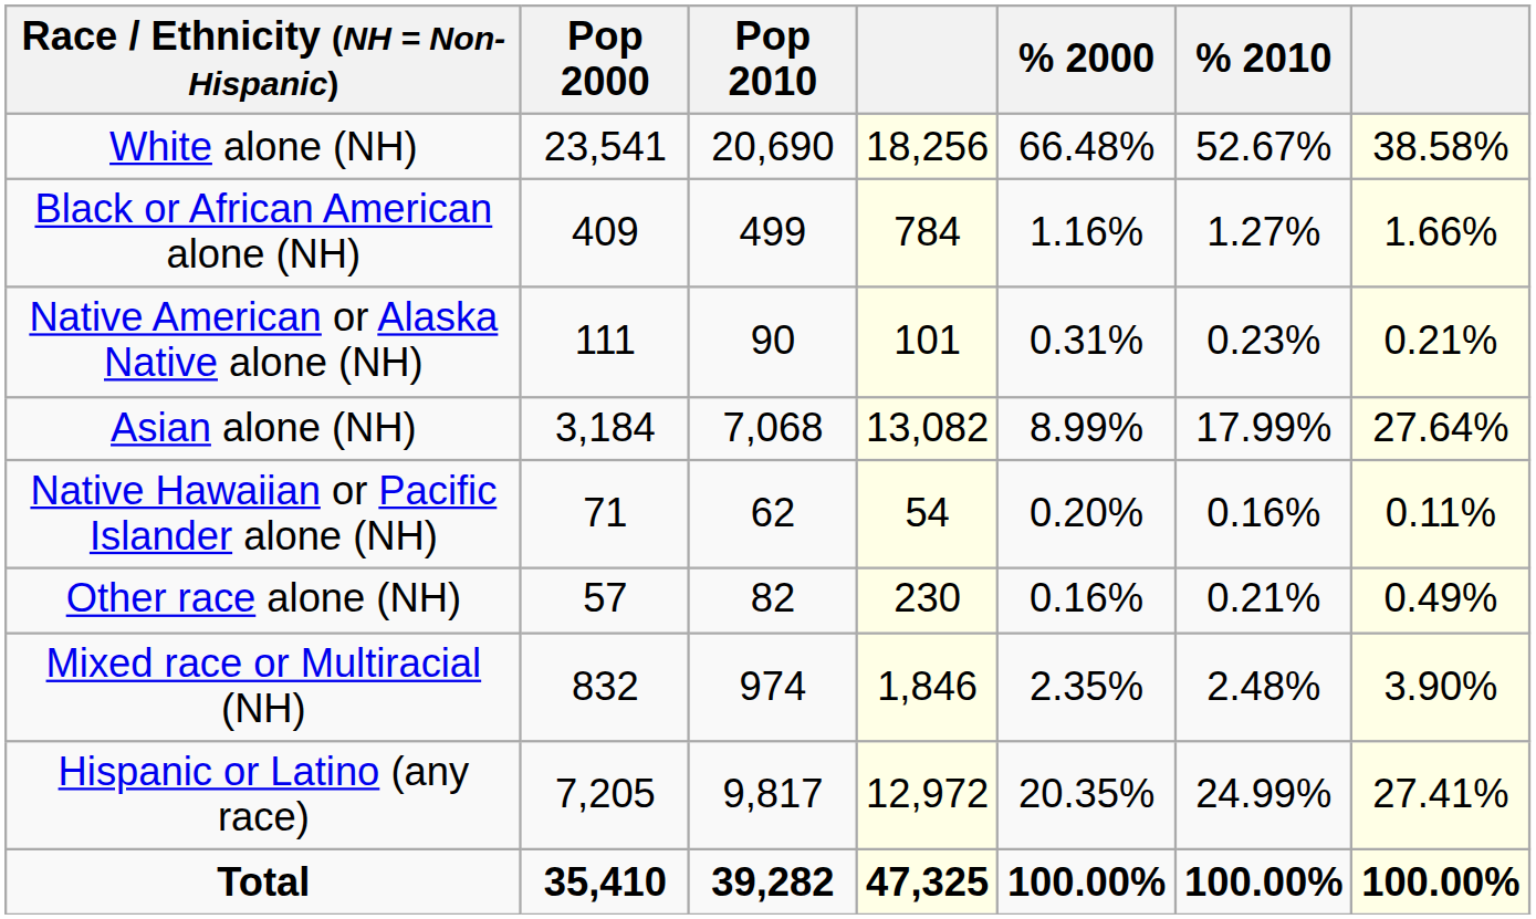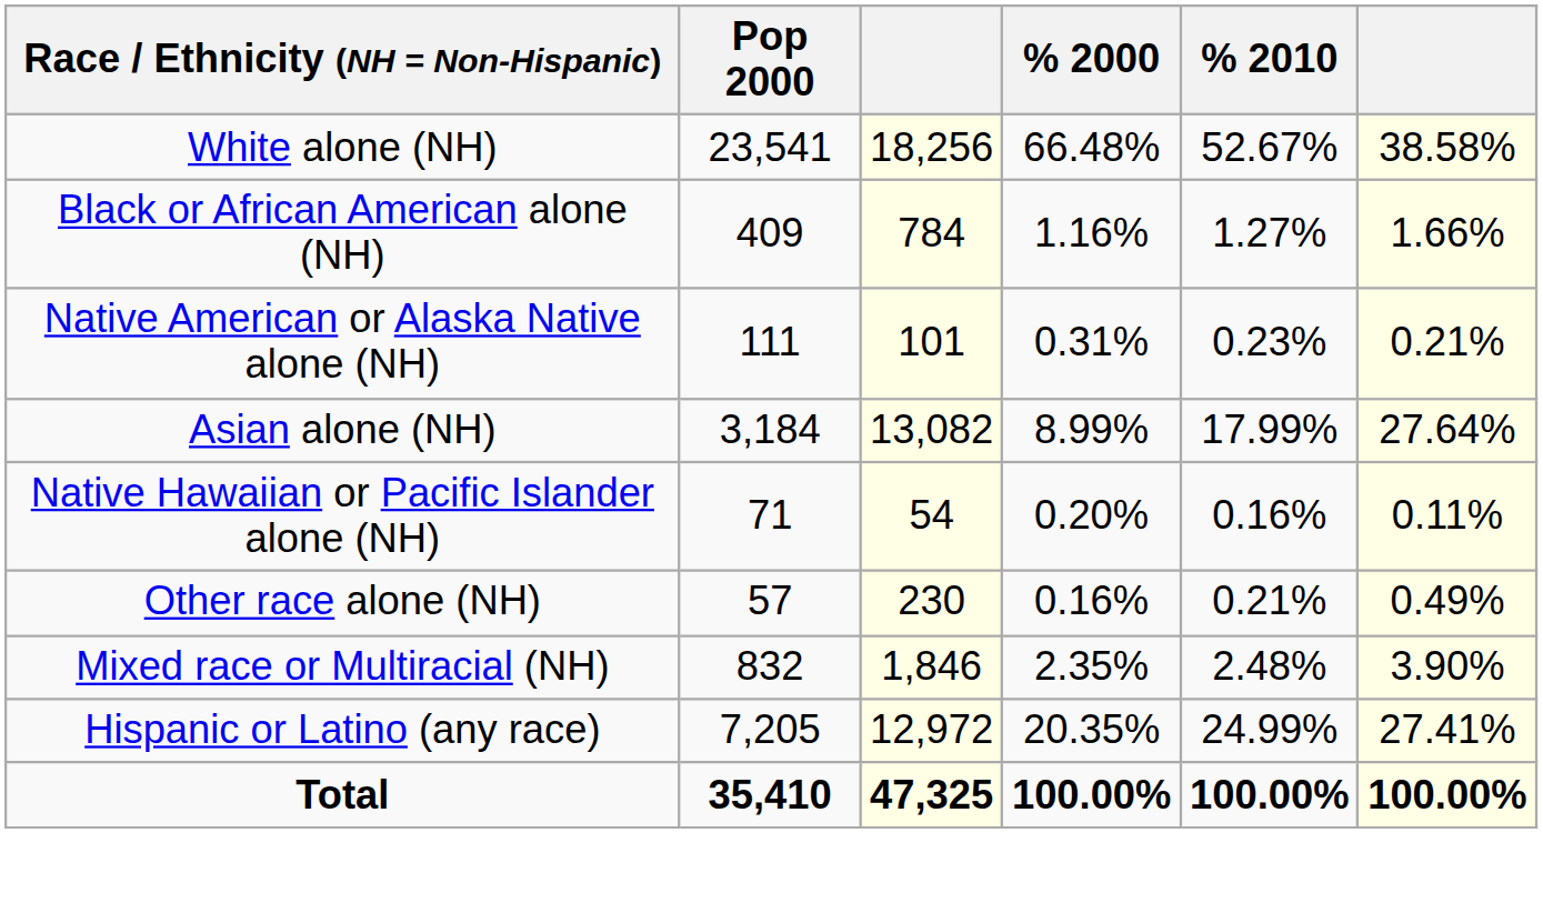- column: Pop 2010 | 20,690 | 499 | 90 | 7,068 | 62 | 82 | 974 | 9,817 | 39,282
